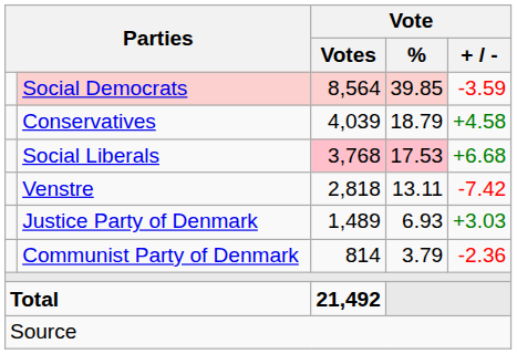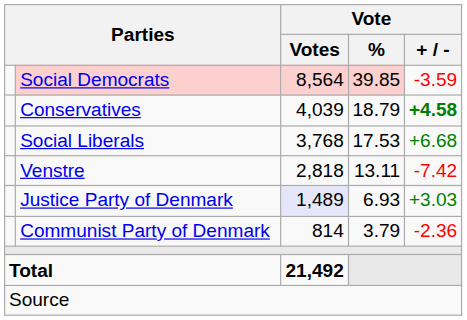Conservatives | Vote / + / -: normal -> bold
Social Liberals | Vote / Votes: pink background -> no background
Social Liberals | Vote / %: pink background -> no background
Justice Party of Denmark | Vote / Votes: no background -> lavender background
